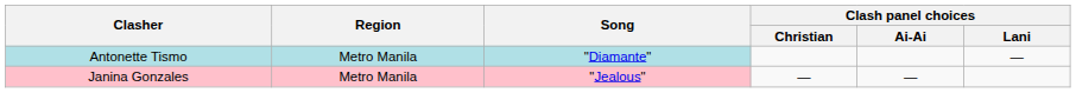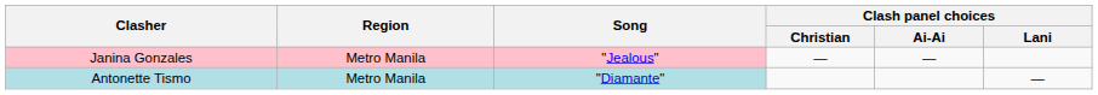rows swapped: Antonette Tismo <-> Janina Gonzales
